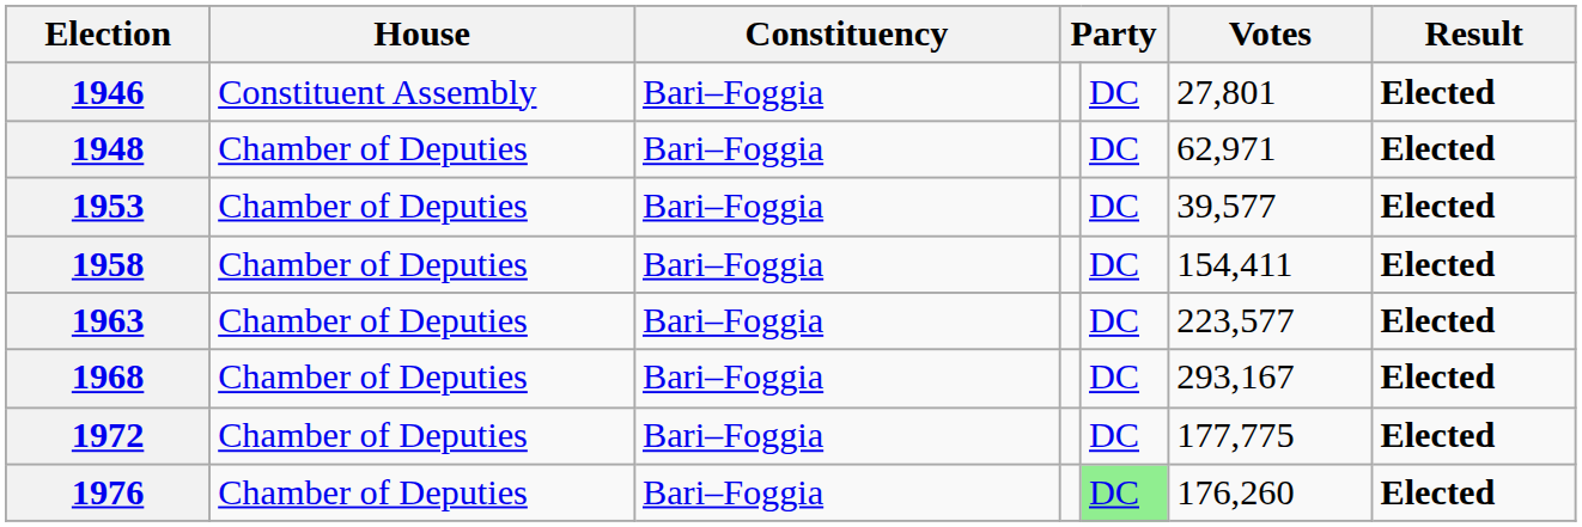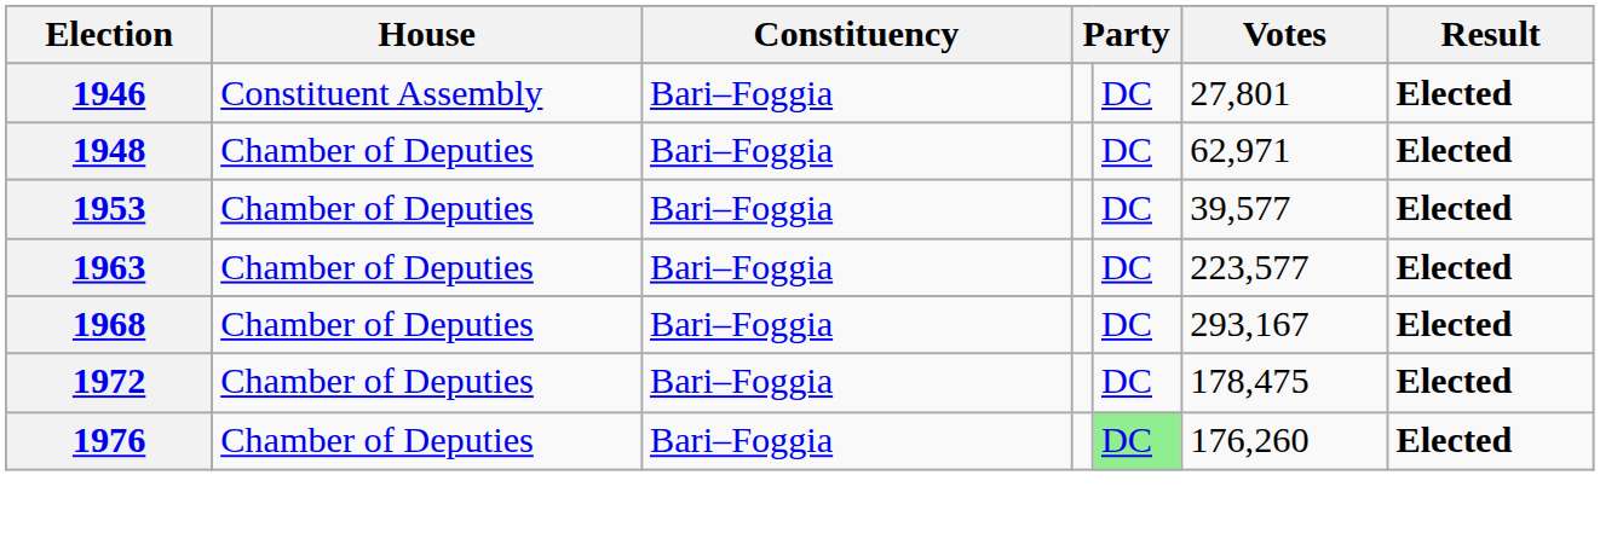- row: 1958 | Chamber of Deputies | Bari–Foggia | DC | 154,411 | Elected
1972 | Votes: 177,775 -> 178,475
